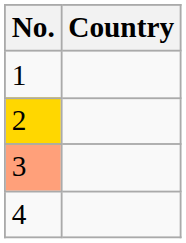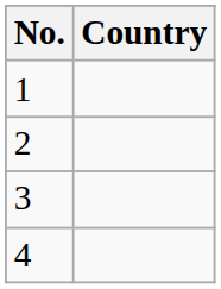2 | No.: gold background -> no background
3 | No.: lightsalmon background -> no background
